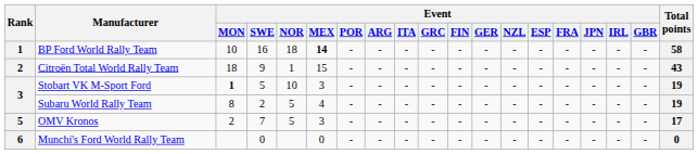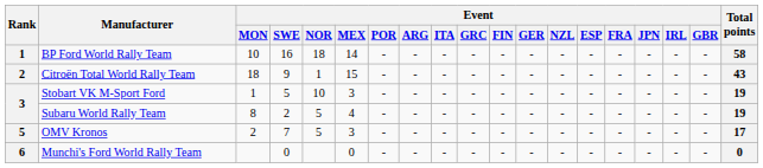BP Ford World Rally Team | Event / MEX: bold -> normal
Stobart VK M-Sport Ford | Event / MON: bold -> normal
